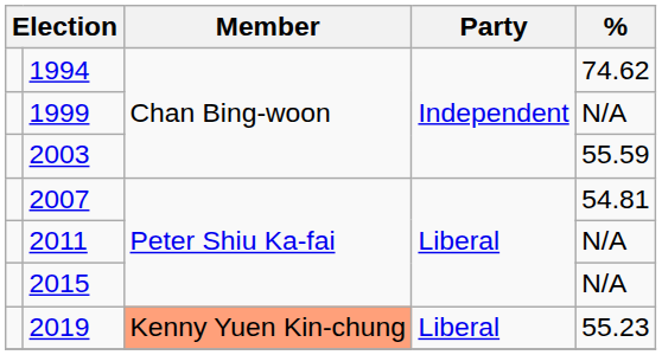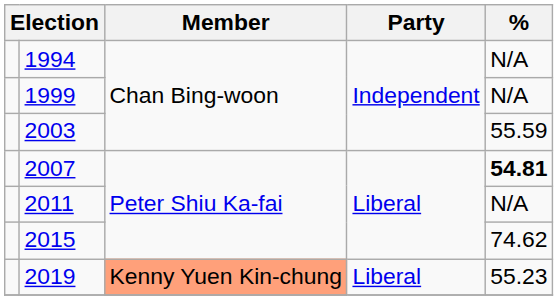1994 | %: 74.62 -> N/A
2007 | %: normal -> bold
2015 | %: N/A -> 74.62
